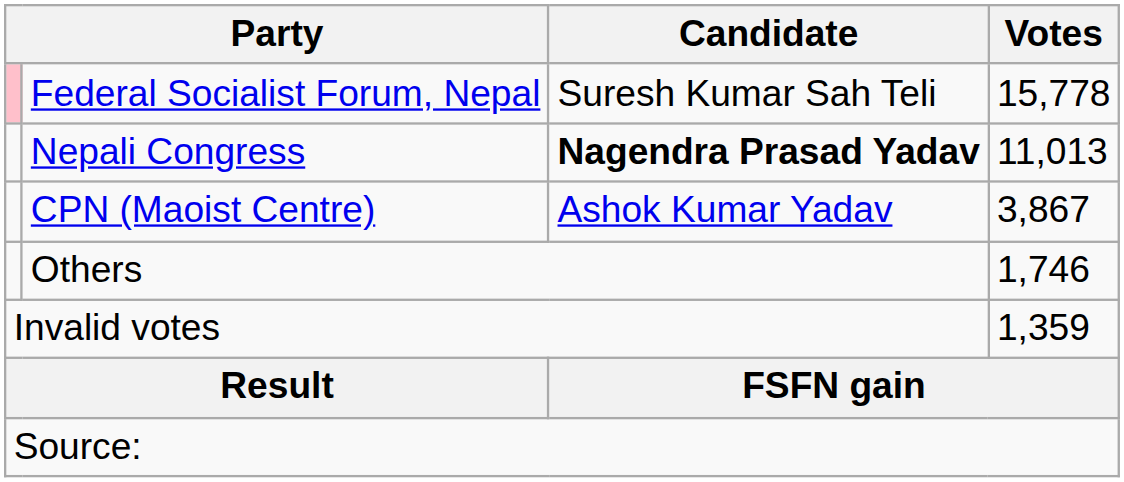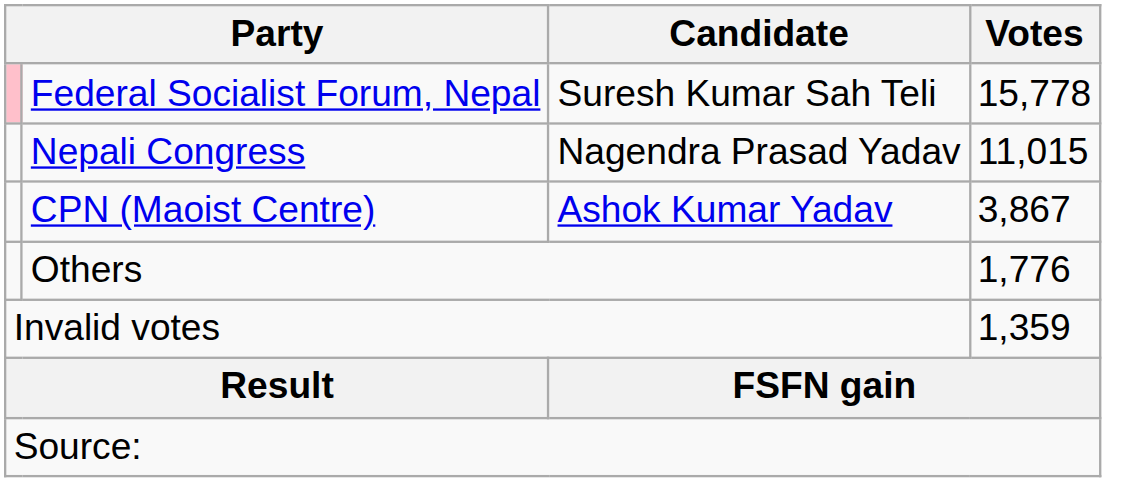Nepali Congress | Candidate: bold -> normal
Nepali Congress | Votes: 11,013 -> 11,015
Others | Votes: 1,746 -> 1,776
